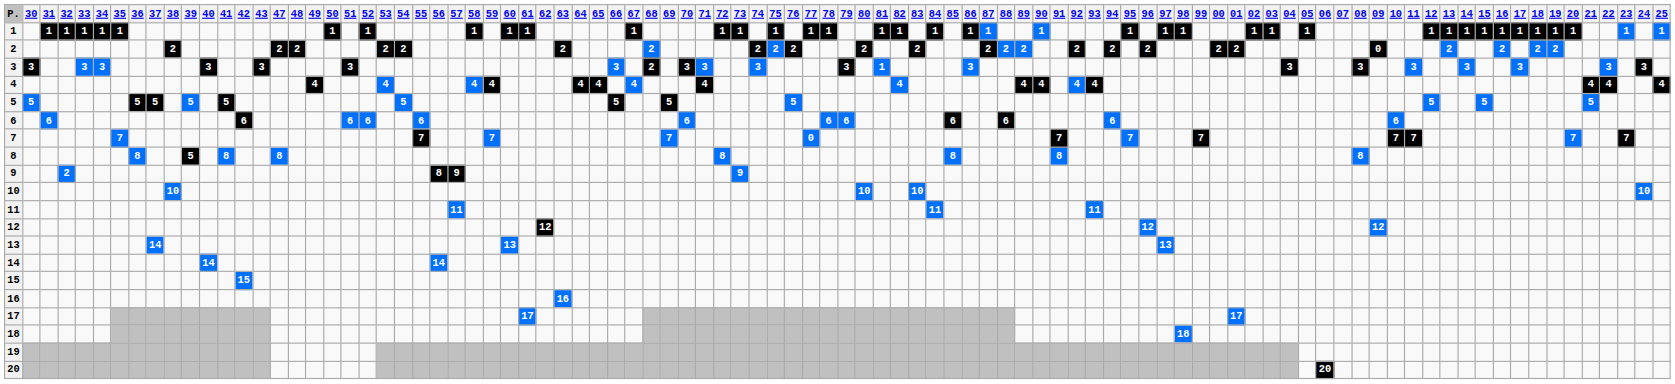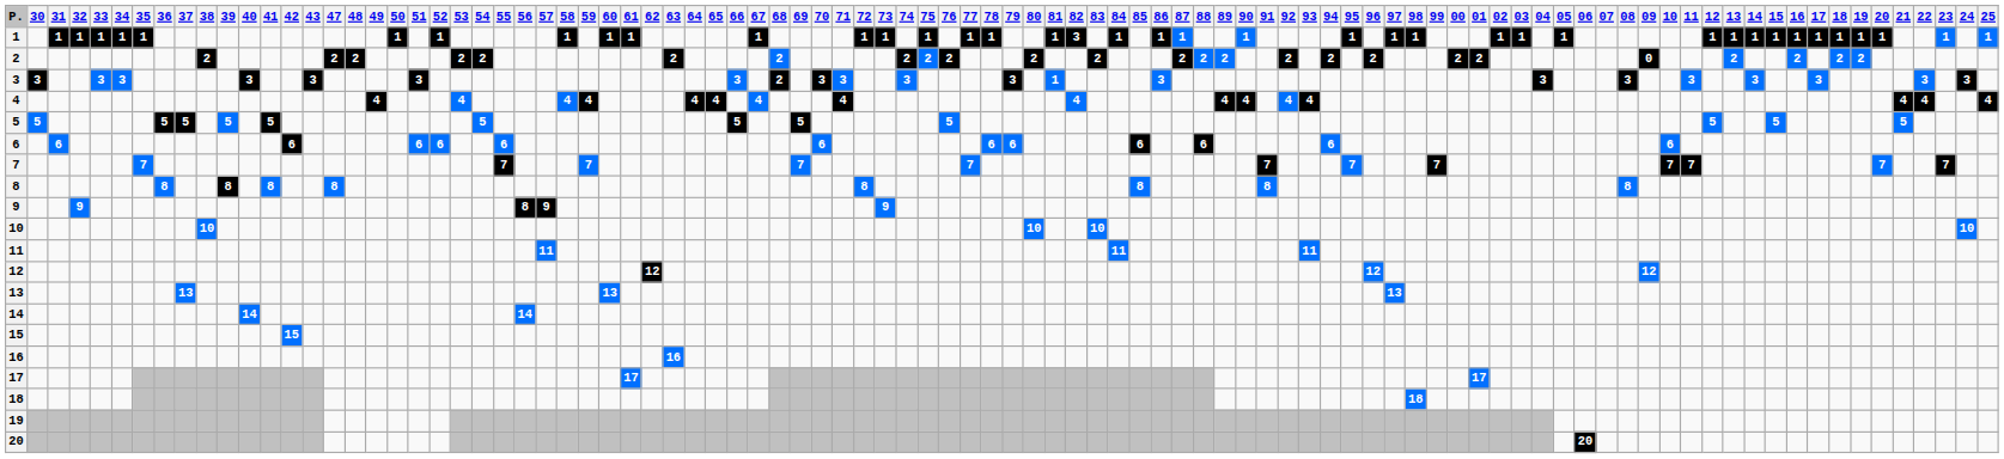row 2 | 82: 1 -> 3
row 8 | 77: 0 -> 7
row 9 | 39: 5 -> 8
row 10 | 32: 2 -> 9
row 14 | 37: 14 -> 13
